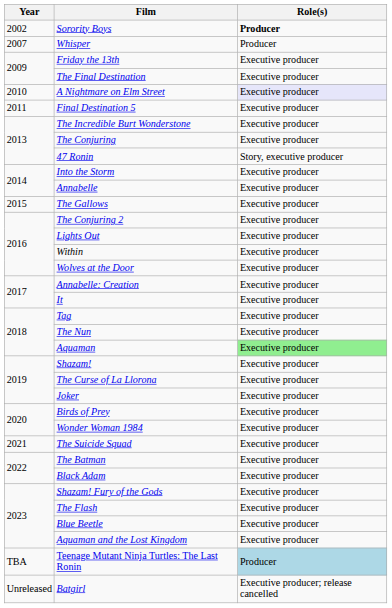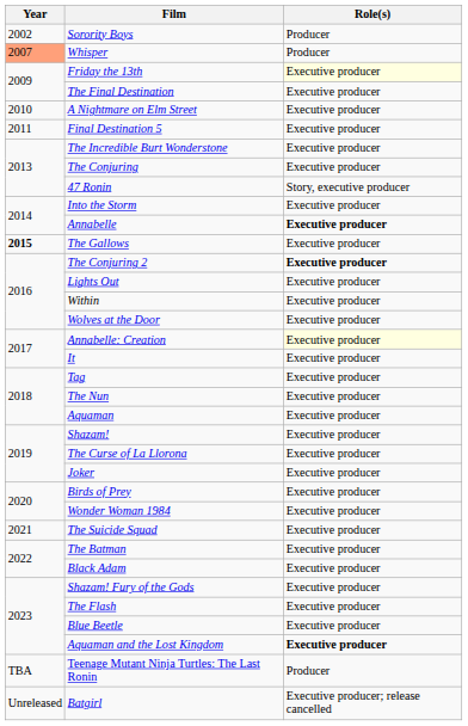Sorority Boys | Role(s): bold -> normal
Whisper | Year: no background -> lightsalmon background
Friday the 13th | Role(s): no background -> lightyellow background
A Nightmare on Elm Street | Role(s): lavender background -> no background
Annabelle | Role(s): normal -> bold
The Gallows | Year: normal -> bold
The Conjuring 2 | Role(s): normal -> bold
Annabelle: Creation | Role(s): no background -> lightyellow background
Aquaman | Role(s): lightgreen background -> no background
Aquaman and the Lost Kingdom | Role(s): normal -> bold
Teenage Mutant Ninja Turtles: The Last Ronin | Role(s): lightblue background -> no background
